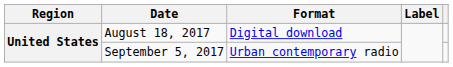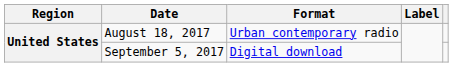August 18, 2017 | Format: Digital download -> Urban contemporary radio
September 5, 2017 | Format: Urban contemporary radio -> Digital download
